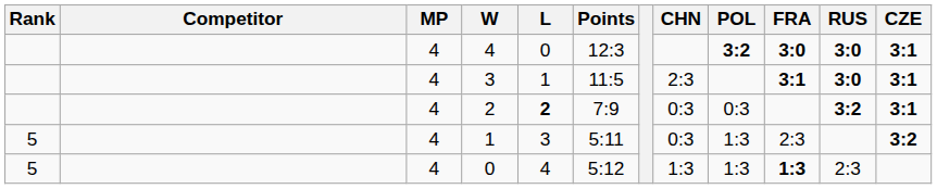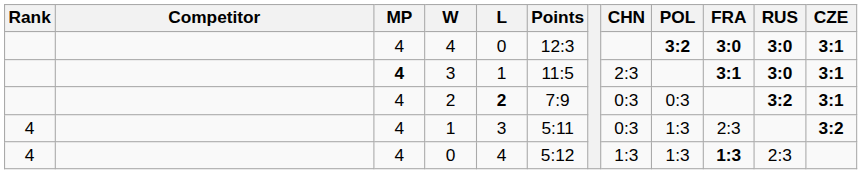row 3 | MP: normal -> bold
row 5 | Rank: 5 -> 4
row 6 | Rank: 5 -> 4
